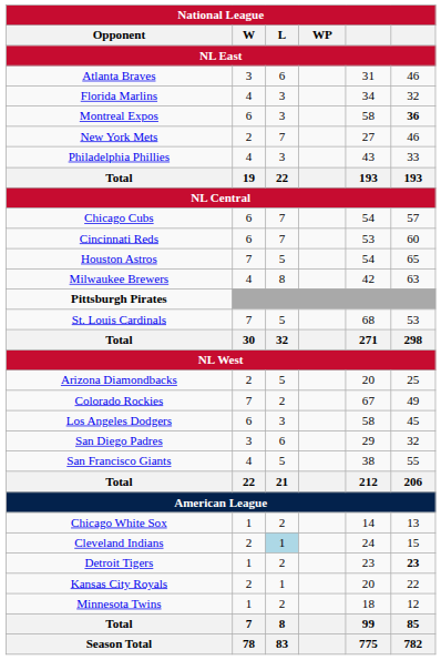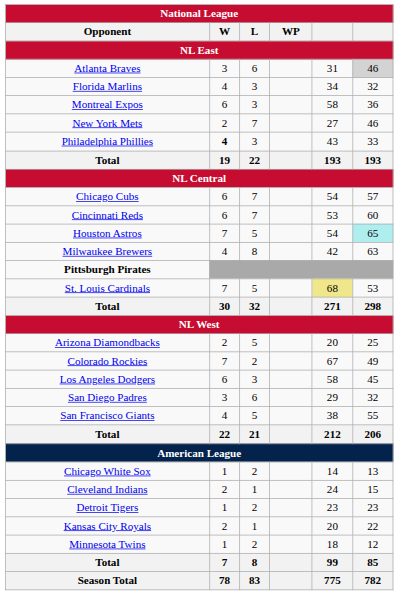Atlanta Braves | column 6: no background -> lightgrey background
Montreal Expos | column 6: bold -> normal
Philadelphia Phillies | W: normal -> bold
Houston Astros | column 6: no background -> paleturquoise background
St. Louis Cardinals | column 5: no background -> khaki background
Cleveland Indians | L: lightblue background -> no background
Detroit Tigers | column 6: bold -> normal
